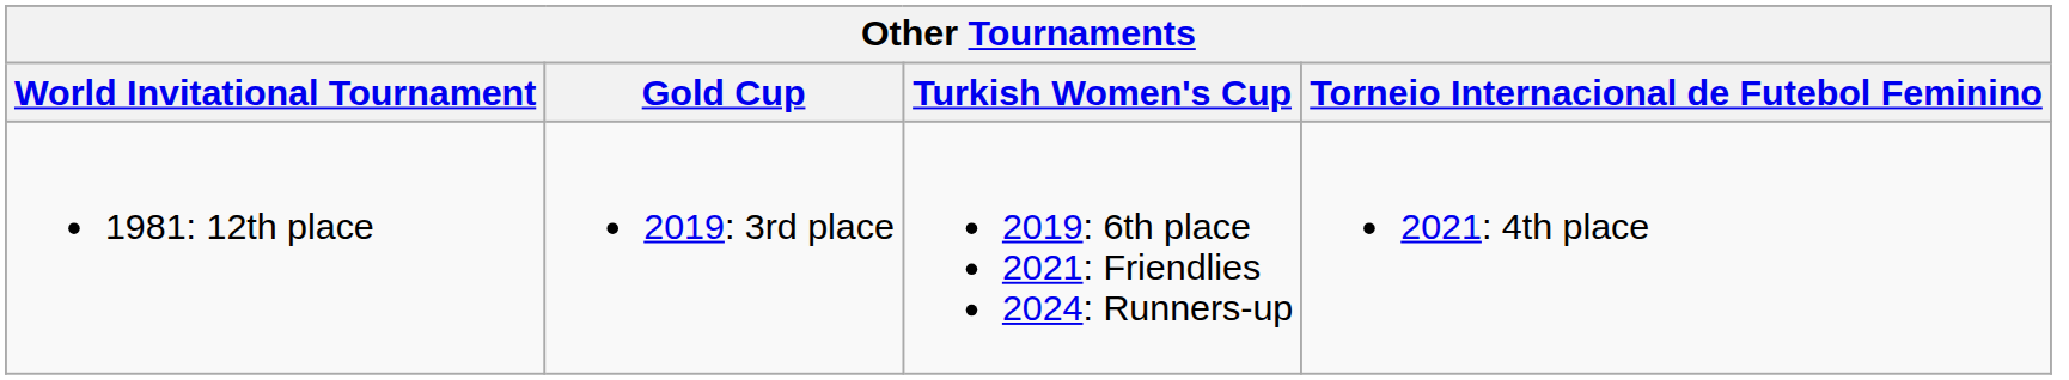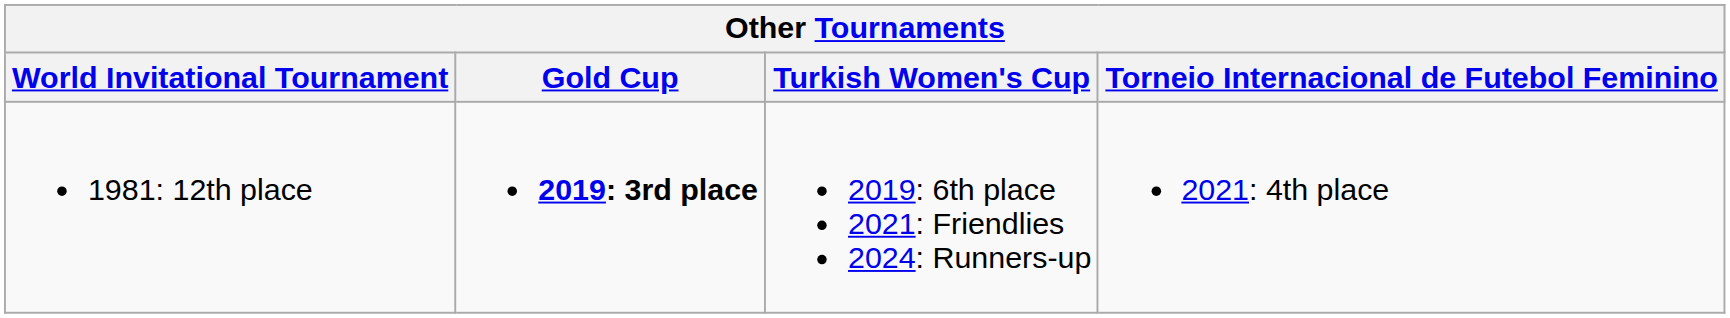1981: 12th place | Gold Cup: normal -> bold
